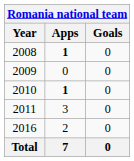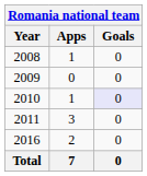2008 | Apps: bold -> normal
2010 | Apps: bold -> normal
2010 | Goals: no background -> lavender background
